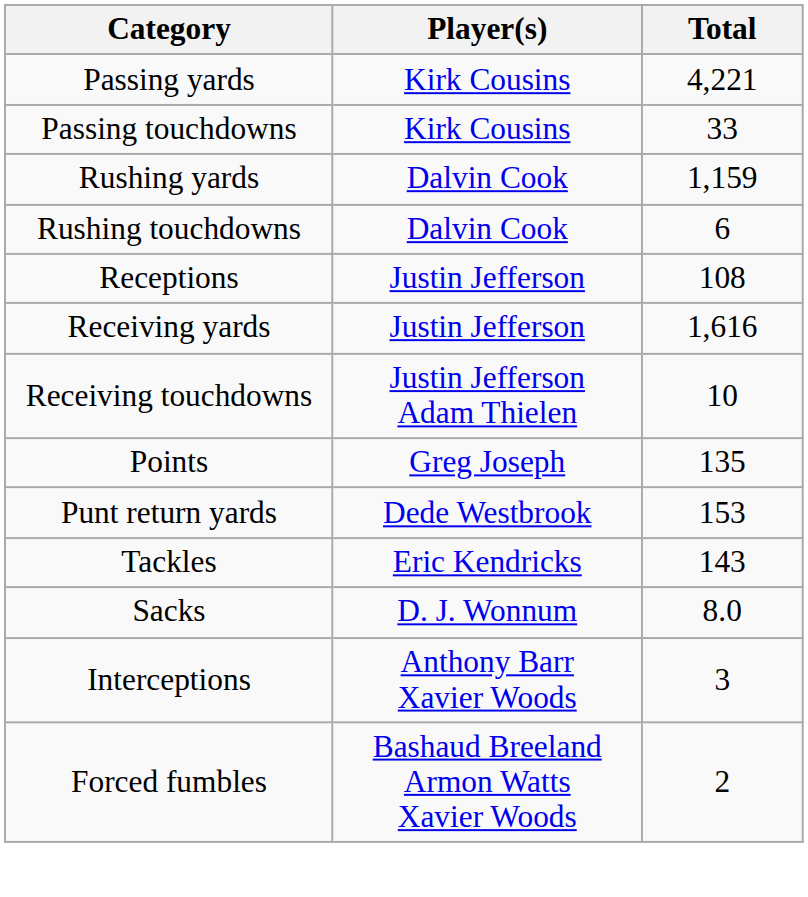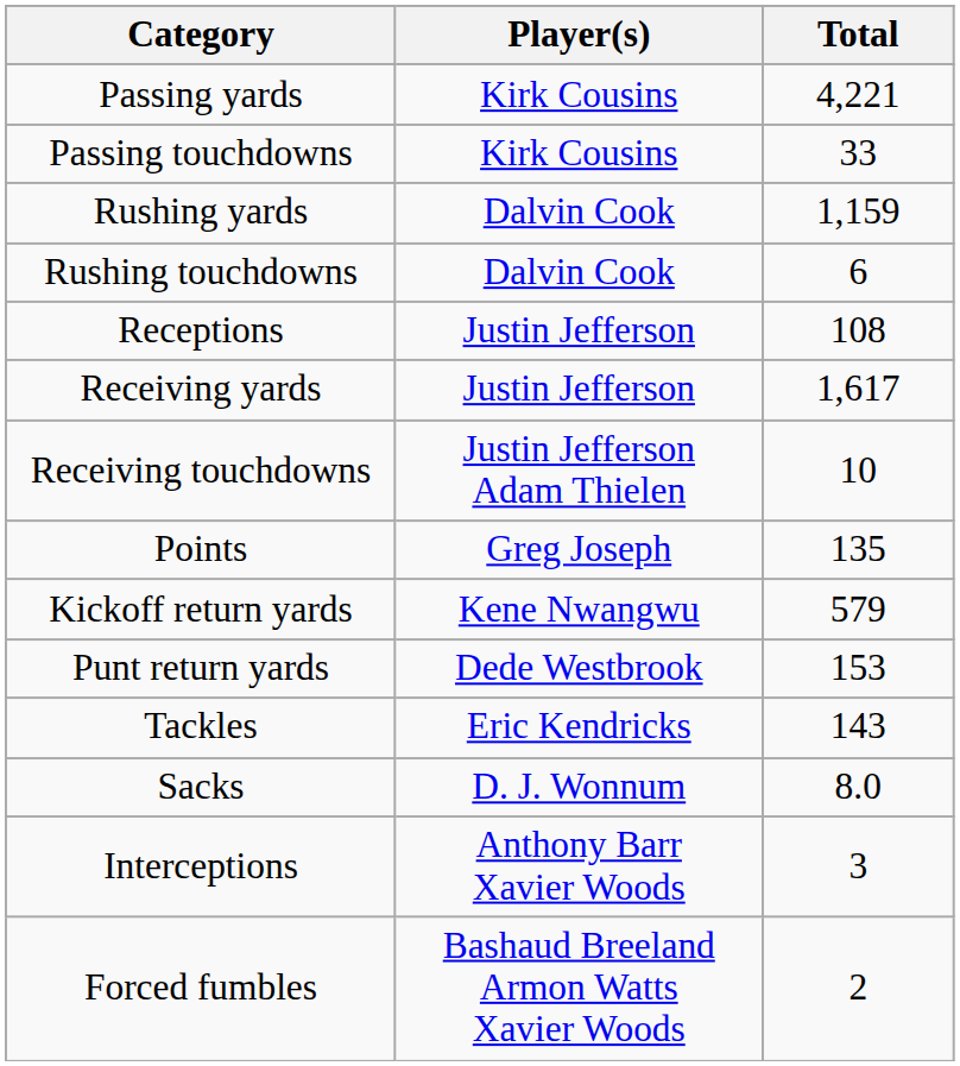Receiving yards | Total: 1,616 -> 1,617
+ row: Kickoff return yards | Kene Nwangwu | 579
